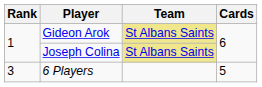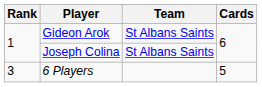Gideon Arok | Team: khaki background -> no background
Joseph Colina | Team: khaki background -> no background
